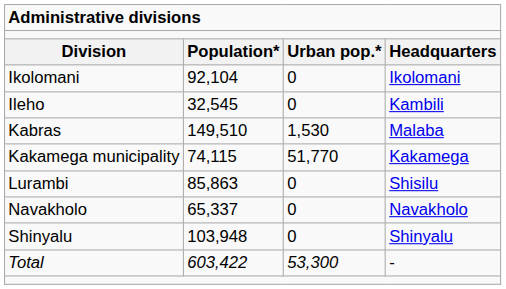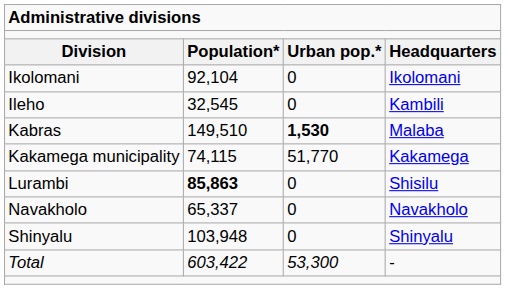Kabras | column 3: normal -> bold
Lurambi | column 2: normal -> bold
